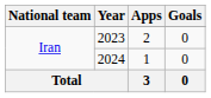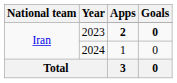2023 | Apps: normal -> bold
2023 | Goals: normal -> bold
